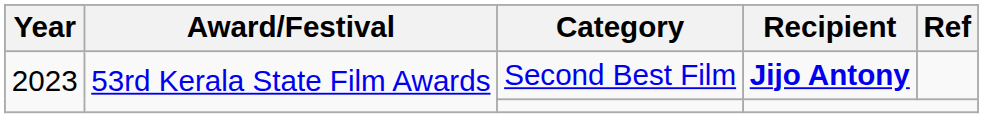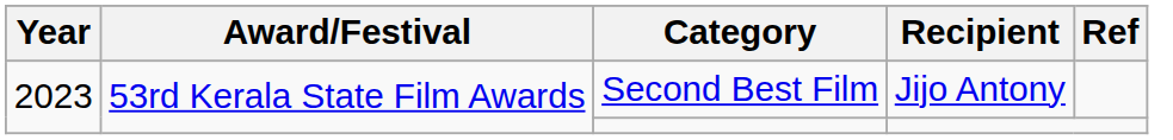Second Best Film | Recipient: bold -> normal
